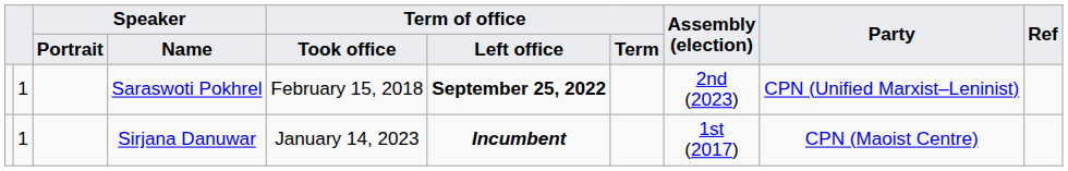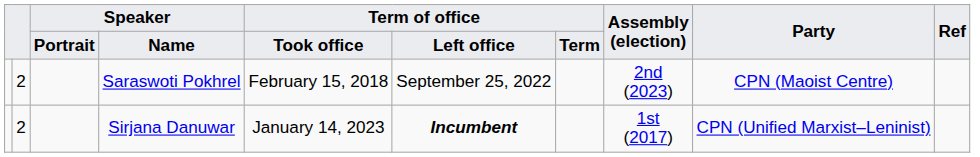Saraswoti Pokhrel | column 2: 1 -> 2
Saraswoti Pokhrel | Term of office / Left office: bold -> normal
Saraswoti Pokhrel | Party: CPN (Unified Marxist–Leninist) -> CPN (Maoist Centre)
Sirjana Danuwar | column 2: 1 -> 2
Sirjana Danuwar | Party: CPN (Maoist Centre) -> CPN (Unified Marxist–Leninist)
